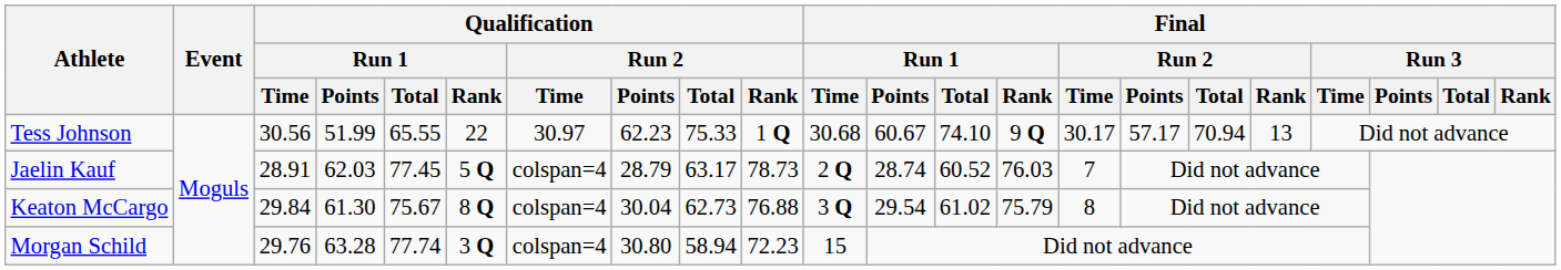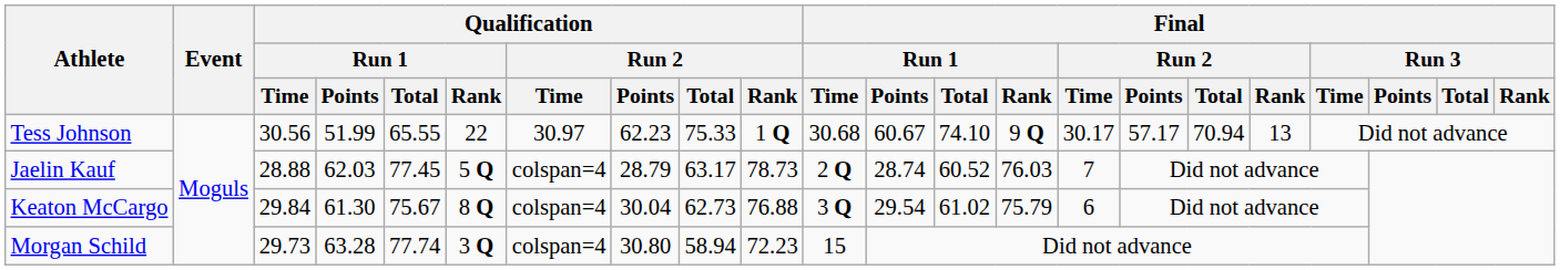Jaelin Kauf | Qualification / Run 1 / Time: 28.91 -> 28.88
Keaton McCargo | Final / Run 2 / Time: 8 -> 6
Morgan Schild | Qualification / Run 1 / Time: 29.76 -> 29.73
